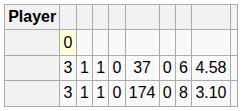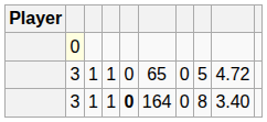row 3 | column 6: 37 -> 65
row 3 | column 8: 6 -> 5
row 3 | column 9: 4.58 -> 4.72
row 4 | column 5: normal -> bold
row 4 | column 6: 174 -> 164
row 4 | column 9: 3.10 -> 3.40
